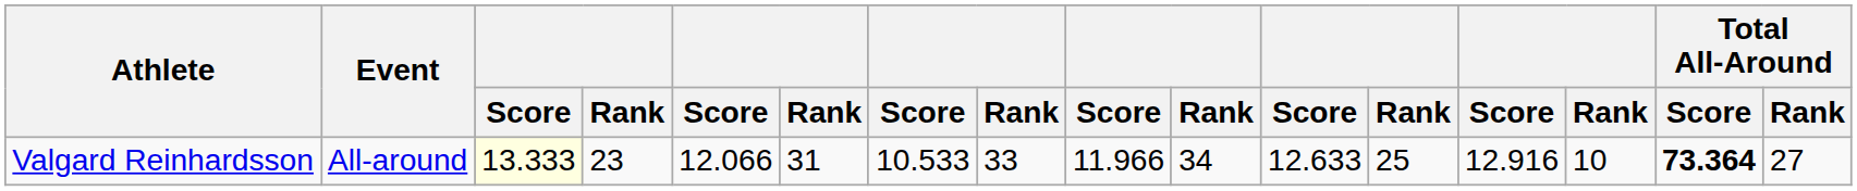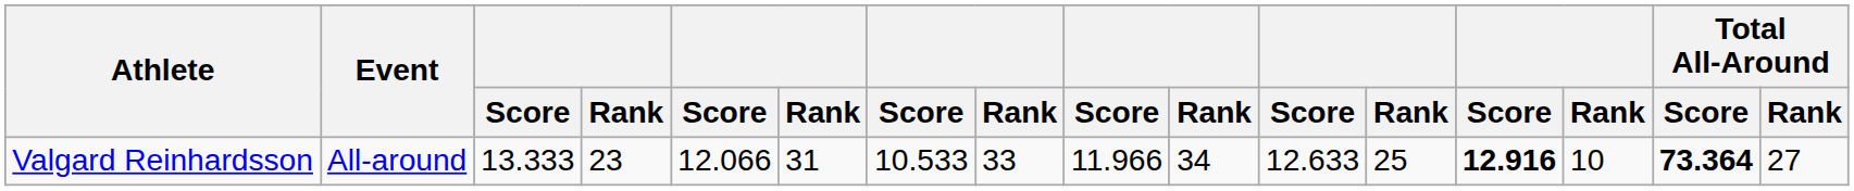row 3 | column 3: lightyellow background -> no background
row 3 | column 13: normal -> bold
